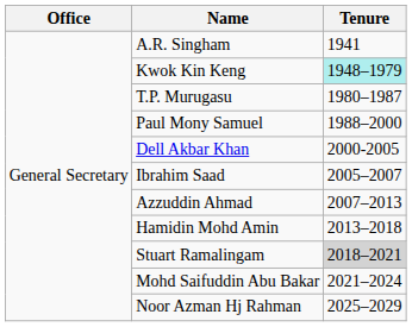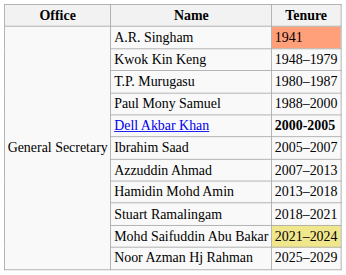A.R. Singham | Tenure: no background -> lightsalmon background
Kwok Kin Keng | Tenure: paleturquoise background -> no background
Dell Akbar Khan | Tenure: normal -> bold
Stuart Ramalingam | Tenure: lightgrey background -> no background
Mohd Saifuddin Abu Bakar | Tenure: no background -> khaki background
